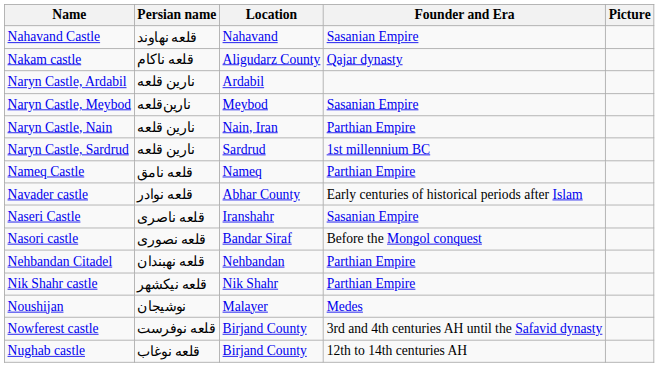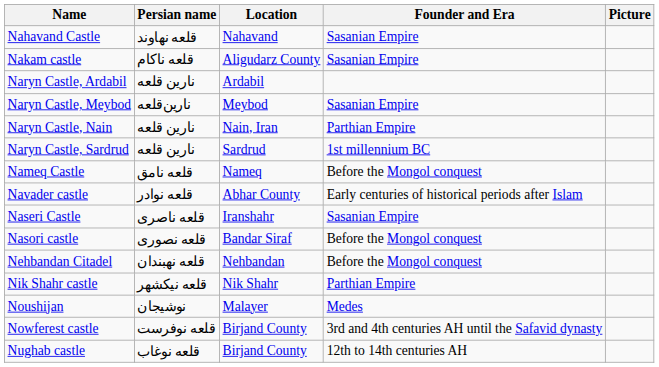Nakam castle | Founder and Era: Qajar dynasty -> Sasanian Empire
Nameq Castle | Founder and Era: Parthian Empire -> Before the Mongol conquest
Nehbandan Citadel | Founder and Era: Parthian Empire -> Before the Mongol conquest
